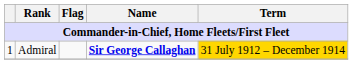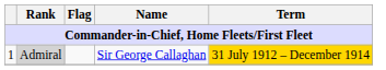1 | Rank: no background -> lightgrey background
1 | Name: bold -> normal
